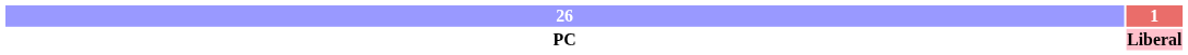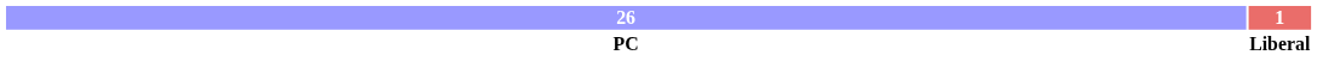PC | 1: pink background -> no background
